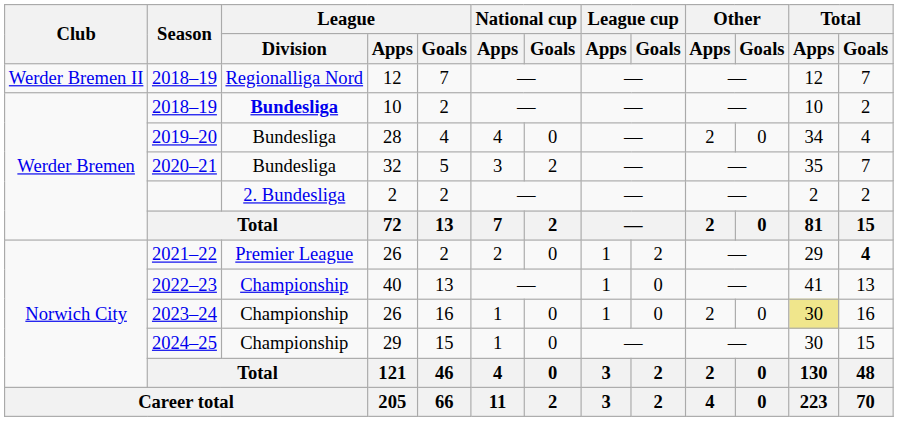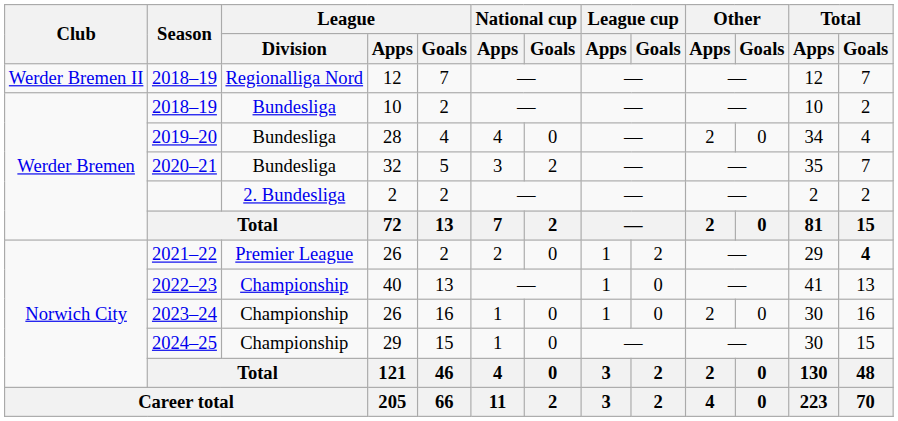2018–19 / 10 | League / Division: bold -> normal
2023–24 | Total / Apps: khaki background -> no background
